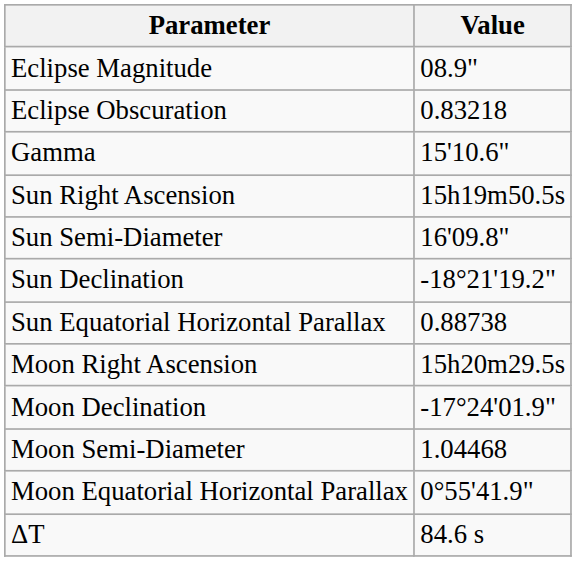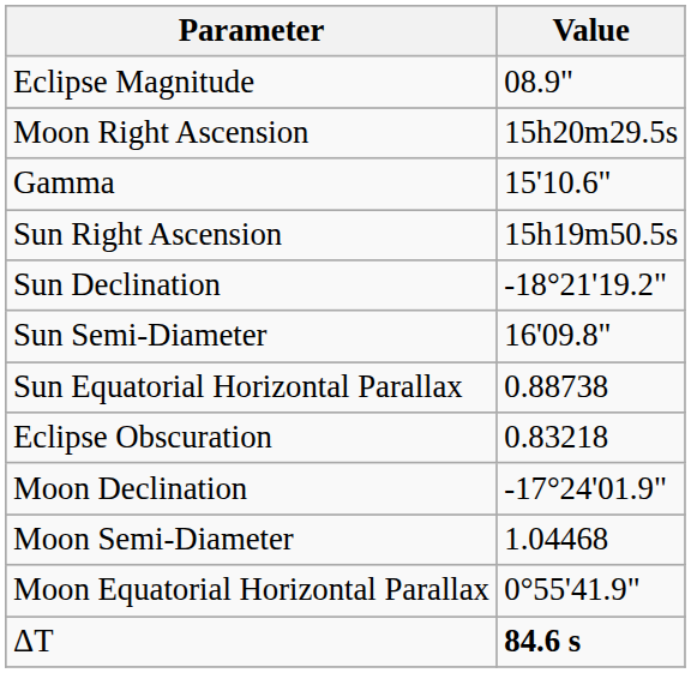rows swapped: Eclipse Obscuration <-> Moon Right Ascension
rows swapped: Sun Declination <-> Sun Semi-Diameter
ΔT | Value: normal -> bold
